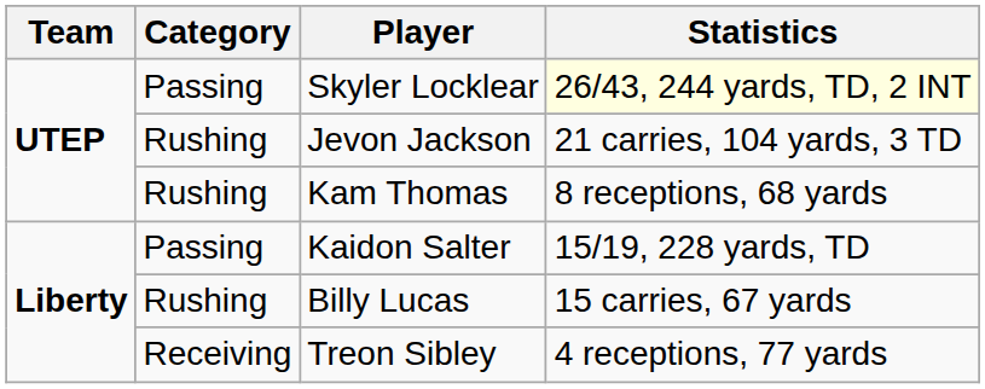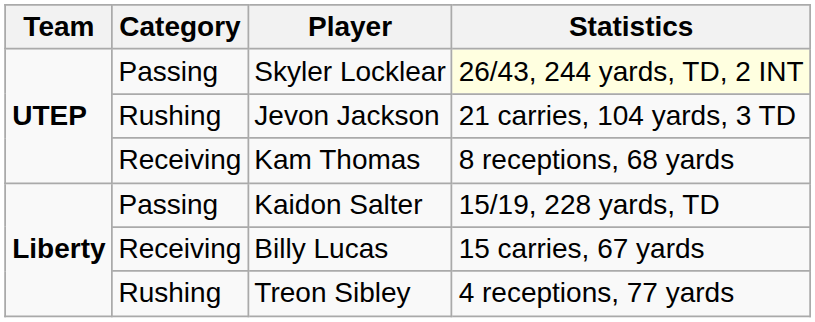Kam Thomas | Category: Rushing -> Receiving
Billy Lucas | Category: Rushing -> Receiving
Treon Sibley | Category: Receiving -> Rushing
